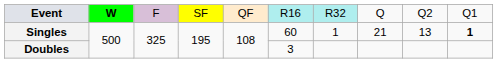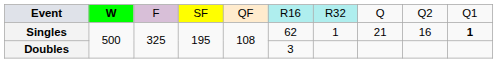Singles | column 6: 60 -> 62
Singles | column 9: 13 -> 16
